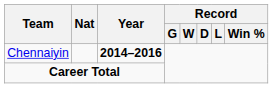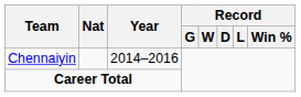Chennaiyin | Year: bold -> normal
